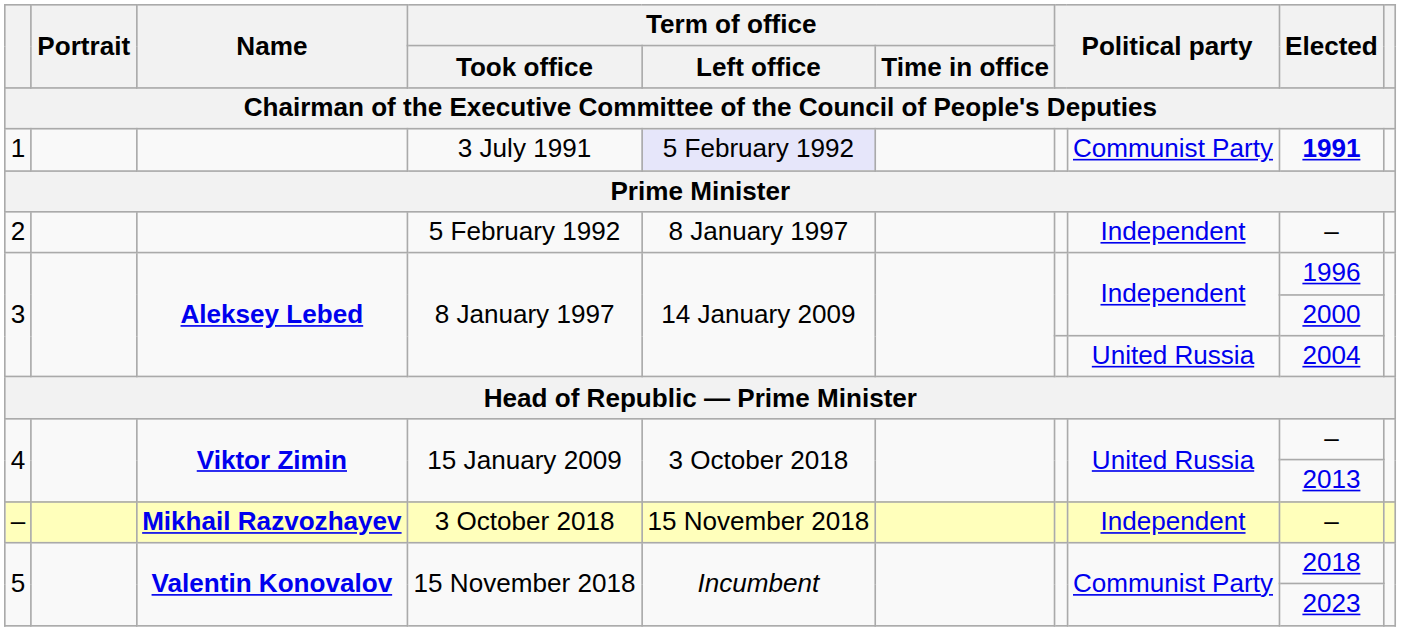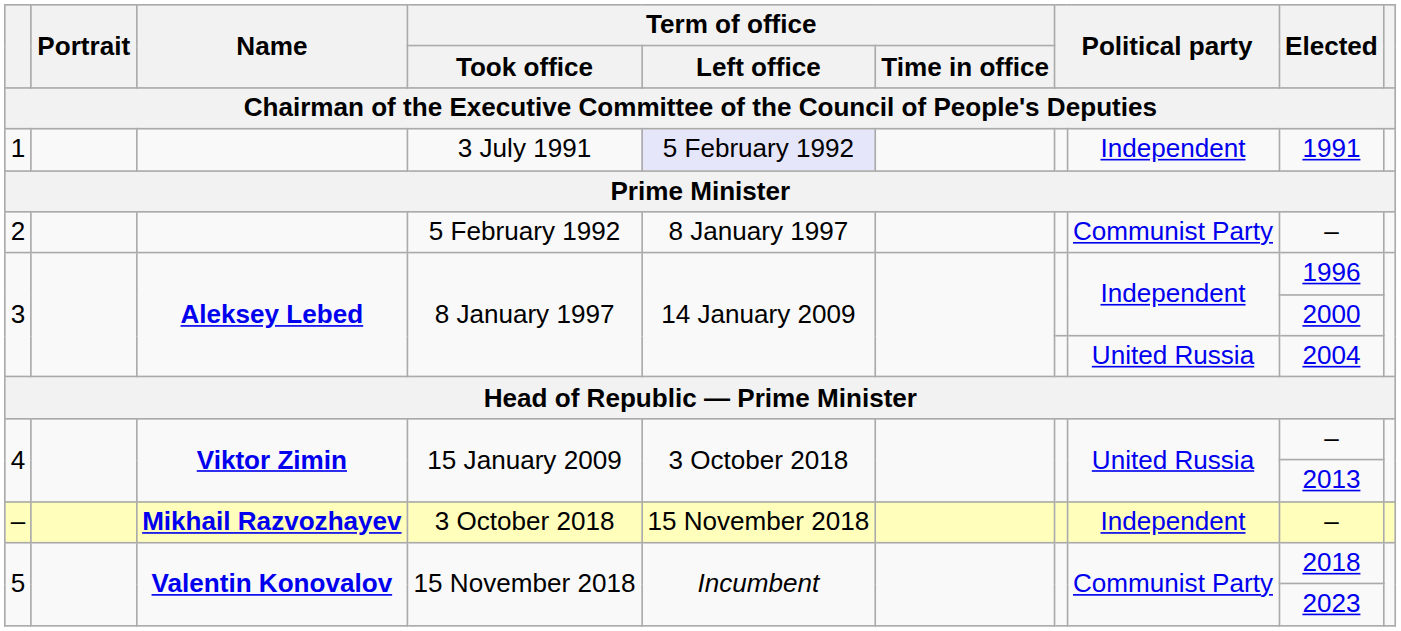1 | column 8: Communist Party -> Independent
1 | Elected: bold -> normal
2 | column 8: Independent -> Communist Party
